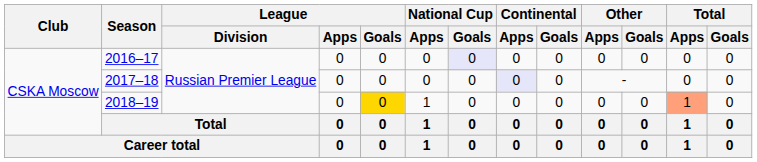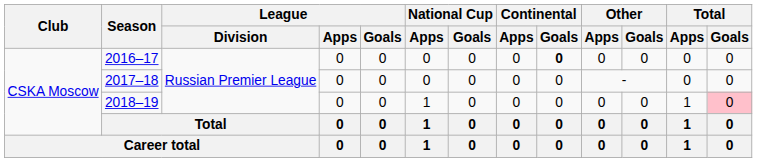2016–17 | National Cup / Goals: lavender background -> no background
2016–17 | Continental / Goals: normal -> bold
2017–18 | Continental / Apps: lavender background -> no background
2018–19 | League / Goals: gold background -> no background
2018–19 | Total / Apps: lightsalmon background -> no background
2018–19 | Total / Goals: no background -> pink background
